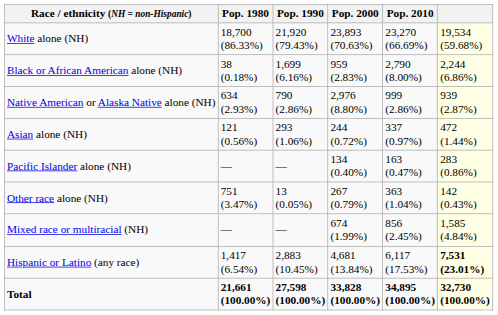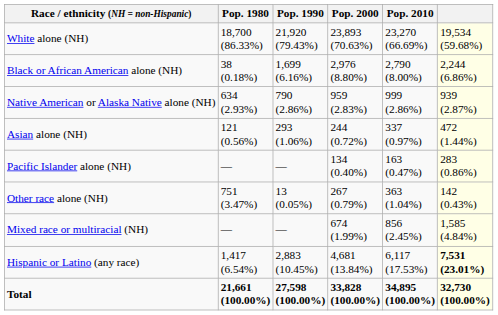Black or African American alone (NH) | Pop. 2000: 959 (2.83%) -> 2,976 (8.80%)
Native American or Alaska Native alone (NH) | Pop. 2000: 2,976 (8.80%) -> 959 (2.83%)
